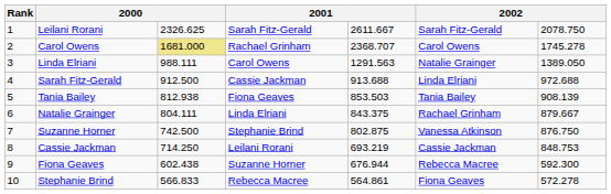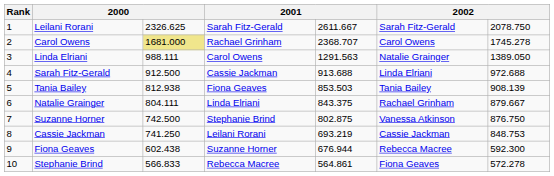row 9 | column 3: 714.250 -> 741.250
